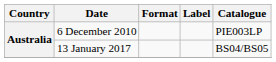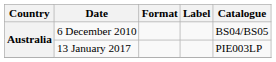6 December 2010 | Catalogue: PIE003LP -> BS04/BS05
13 January 2017 | Catalogue: BS04/BS05 -> PIE003LP
